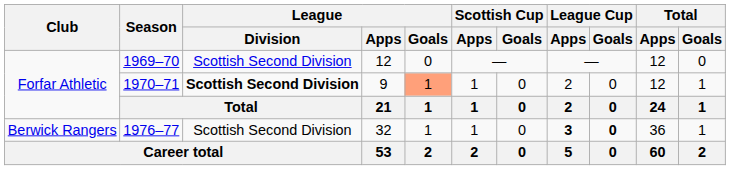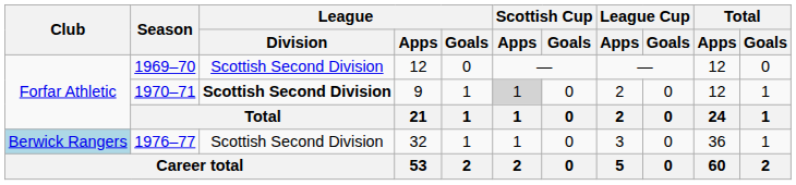1970–71 | League / Goals: lightsalmon background -> no background
1970–71 | Scottish Cup / Apps: no background -> lightgrey background
1976–77 | Club: no background -> lightblue background
1976–77 | League Cup / Apps: bold -> normal
1976–77 | League Cup / Goals: bold -> normal
